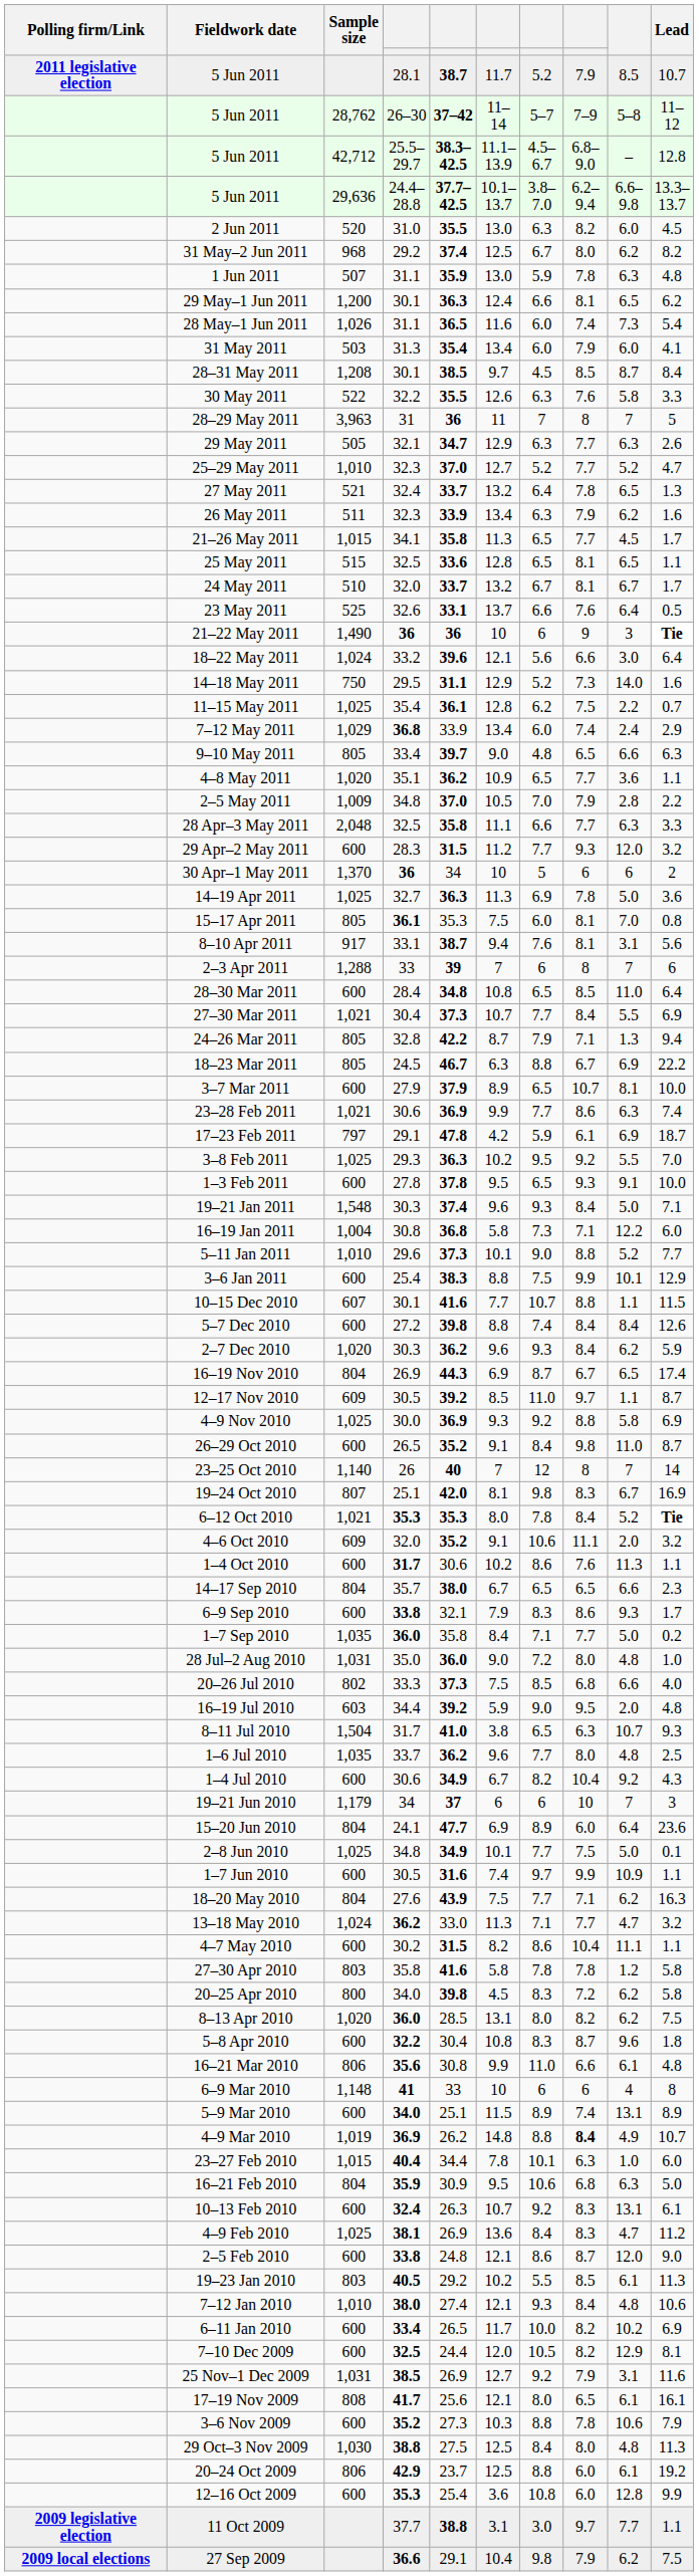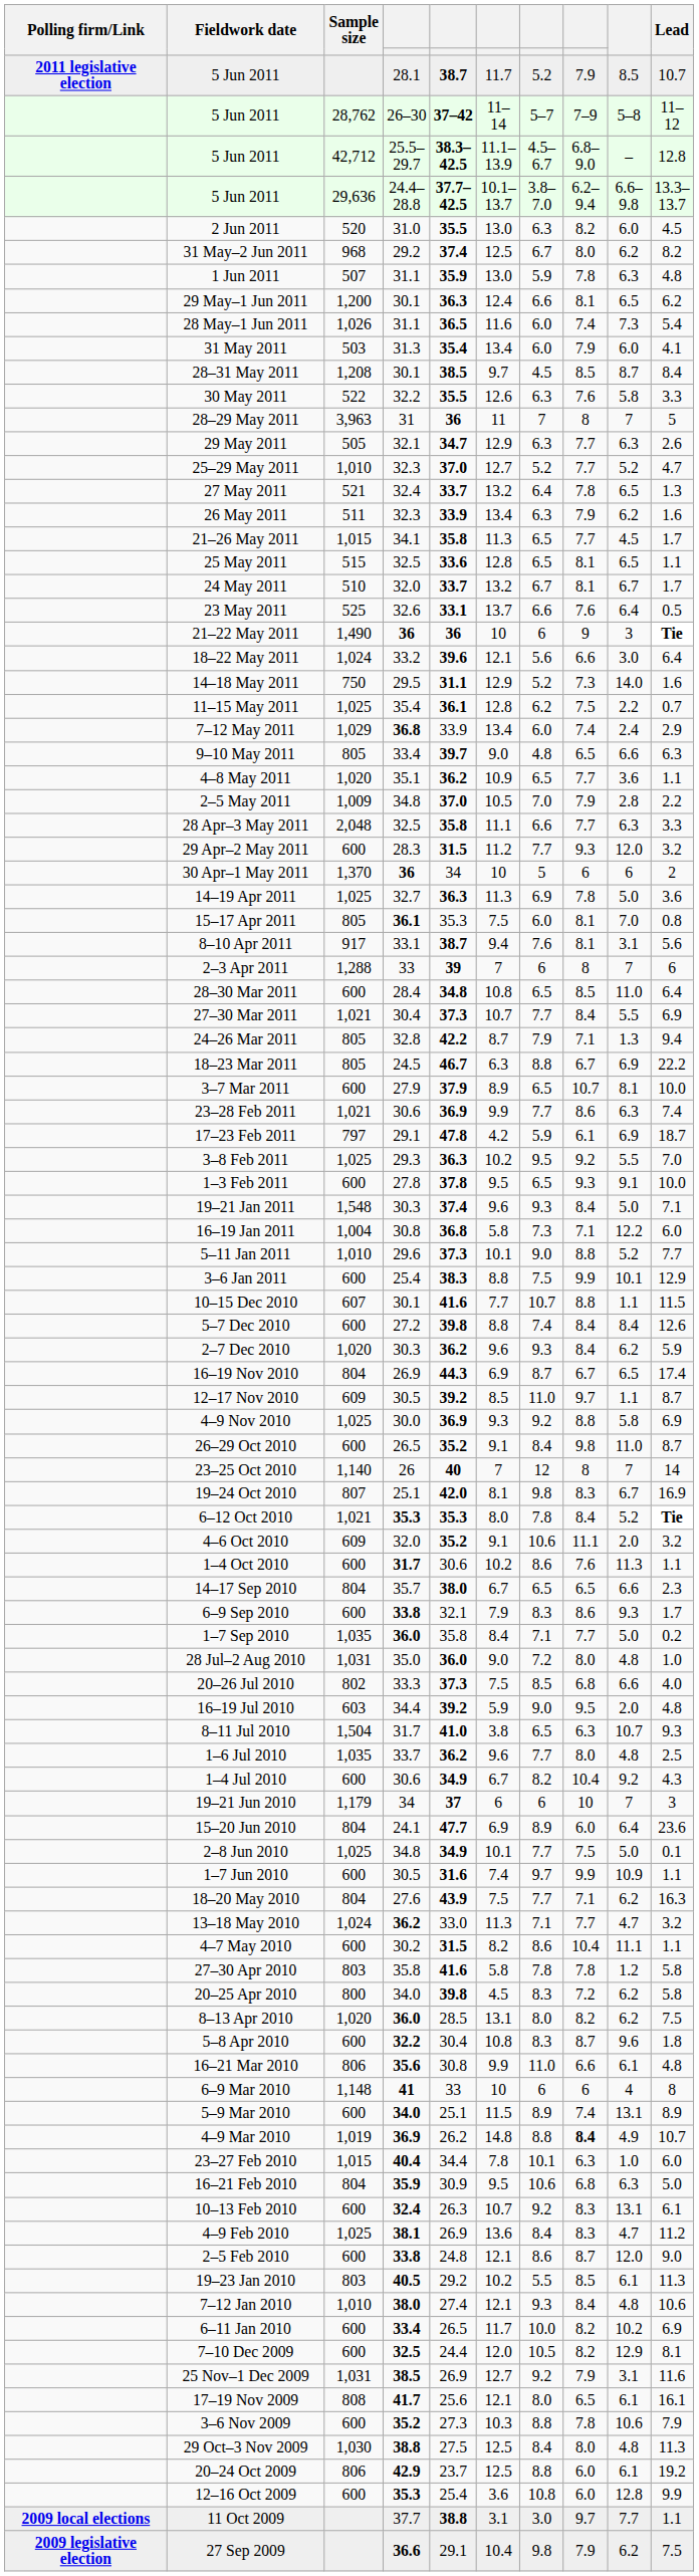11 Oct 2009 | Polling firm/Link: 2009 legislative election -> 2009 local elections
27 Sep 2009 | Polling firm/Link: 2009 local elections -> 2009 legislative election
